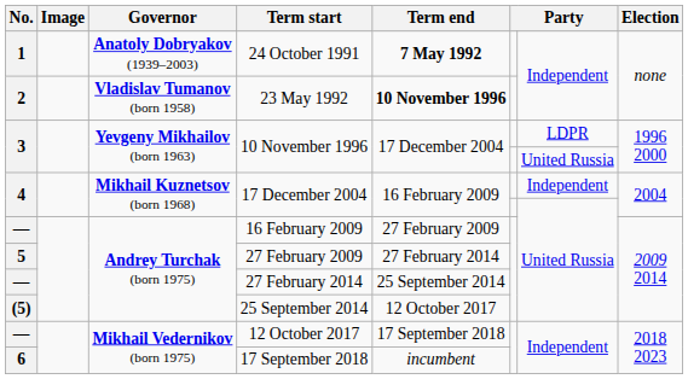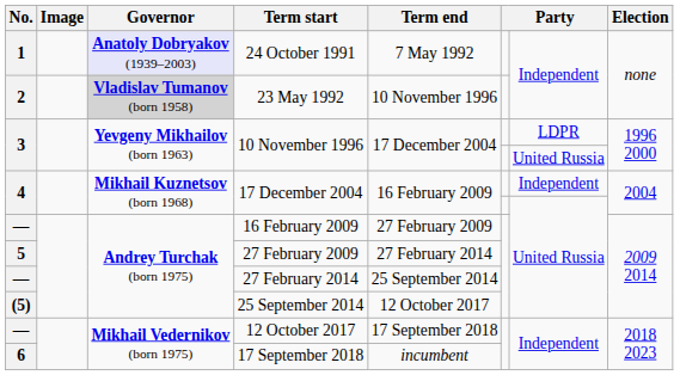24 October 1991 | Governor: no background -> lavender background
24 October 1991 | Term end: bold -> normal
23 May 1992 | Governor: no background -> lightgrey background
23 May 1992 | Term end: bold -> normal
